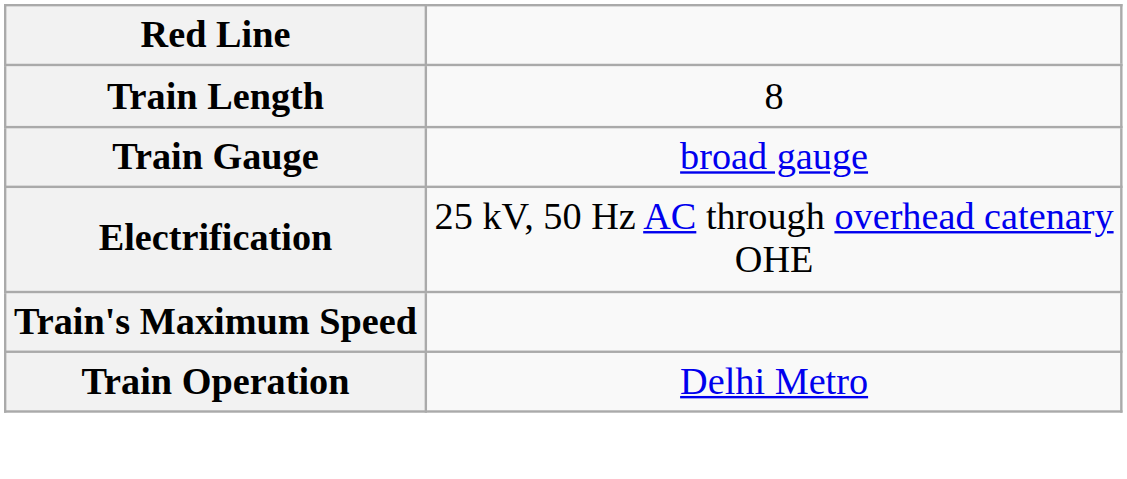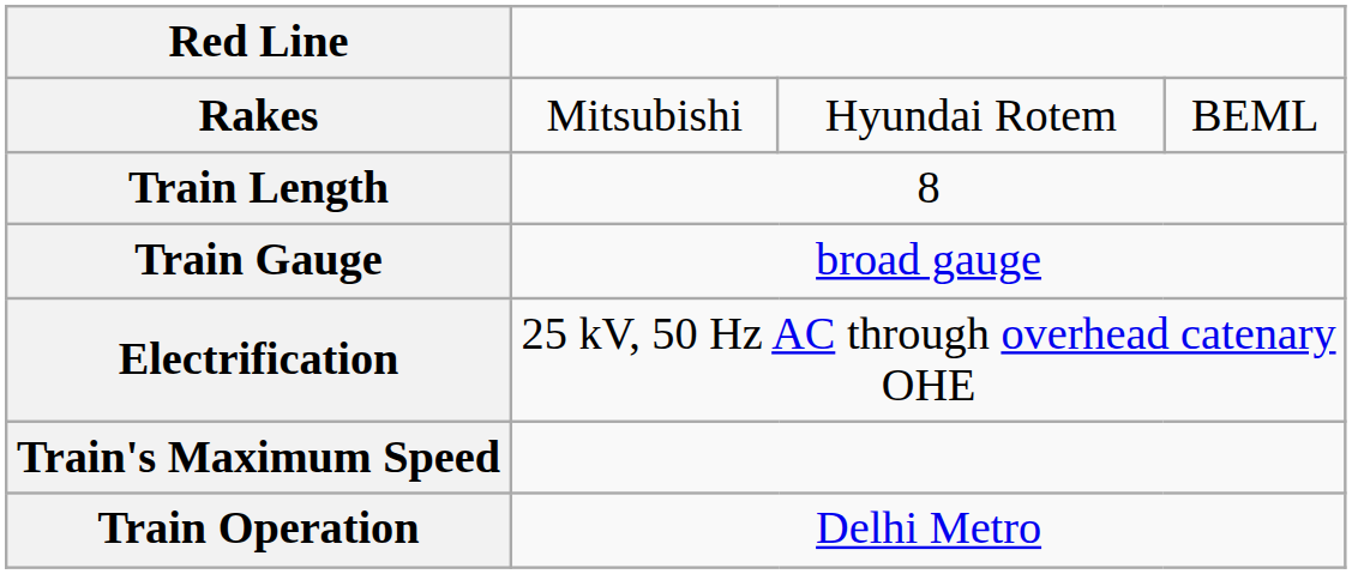+ row: Rakes | Mitsubishi | Hyundai Rotem | BEML
